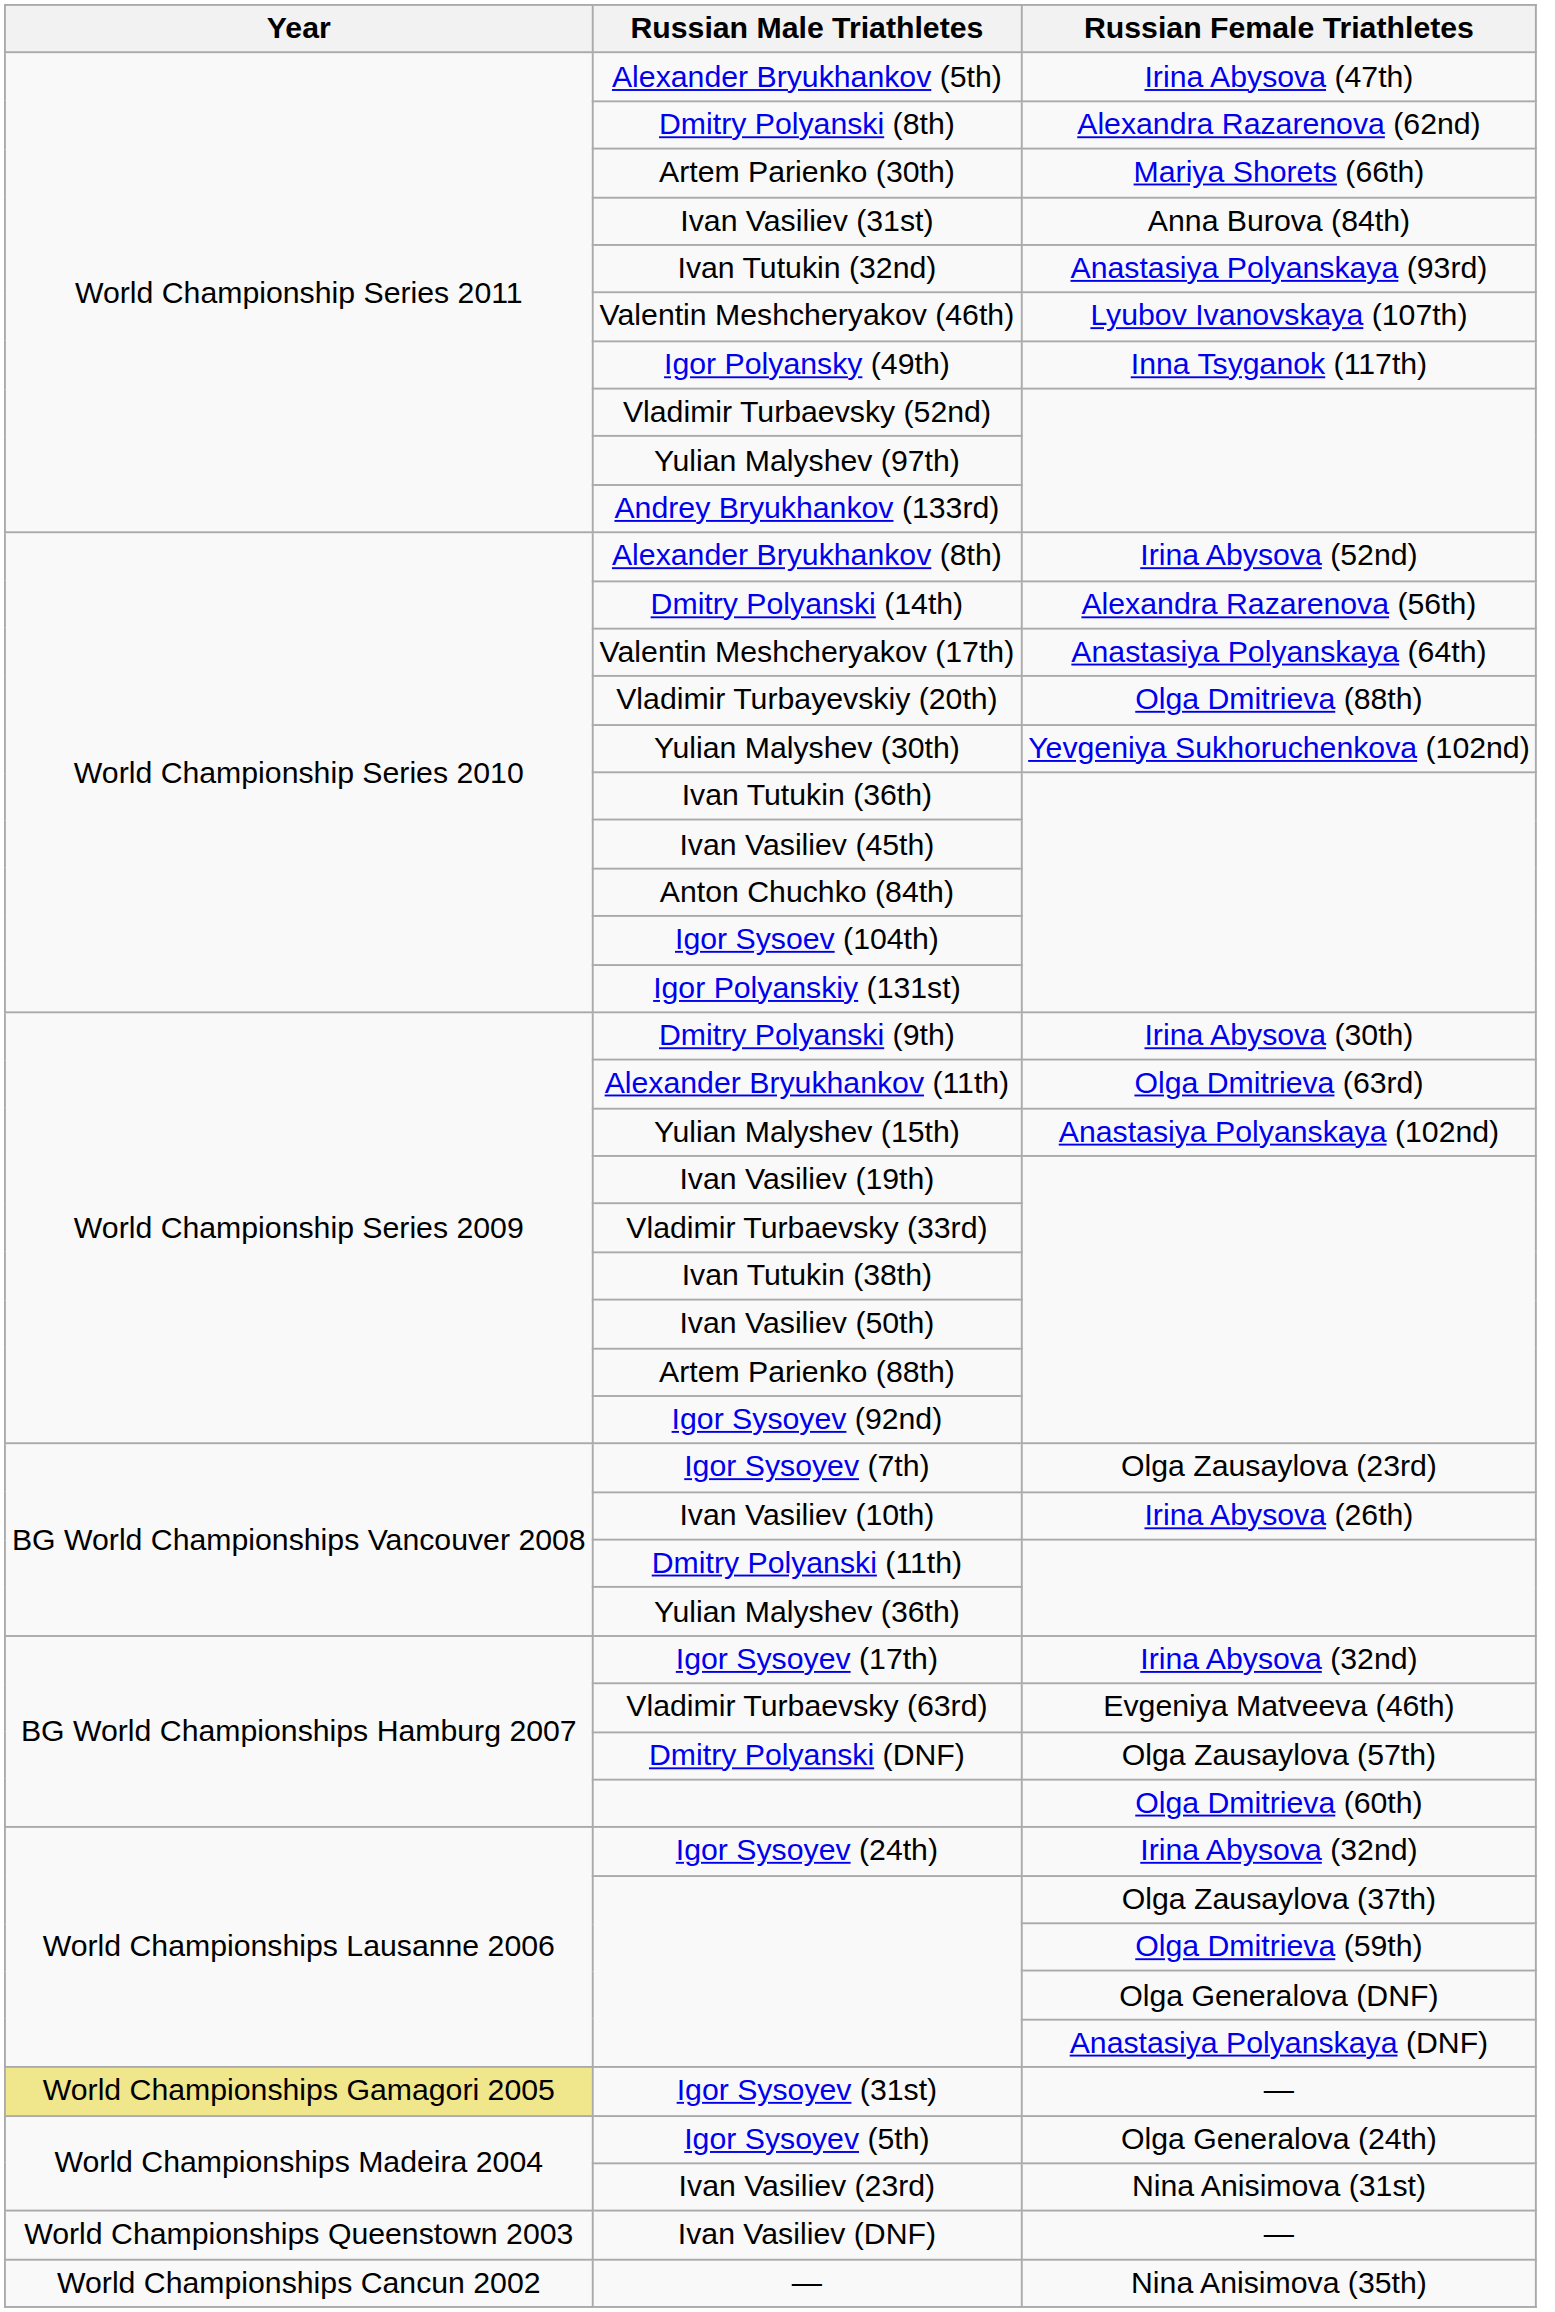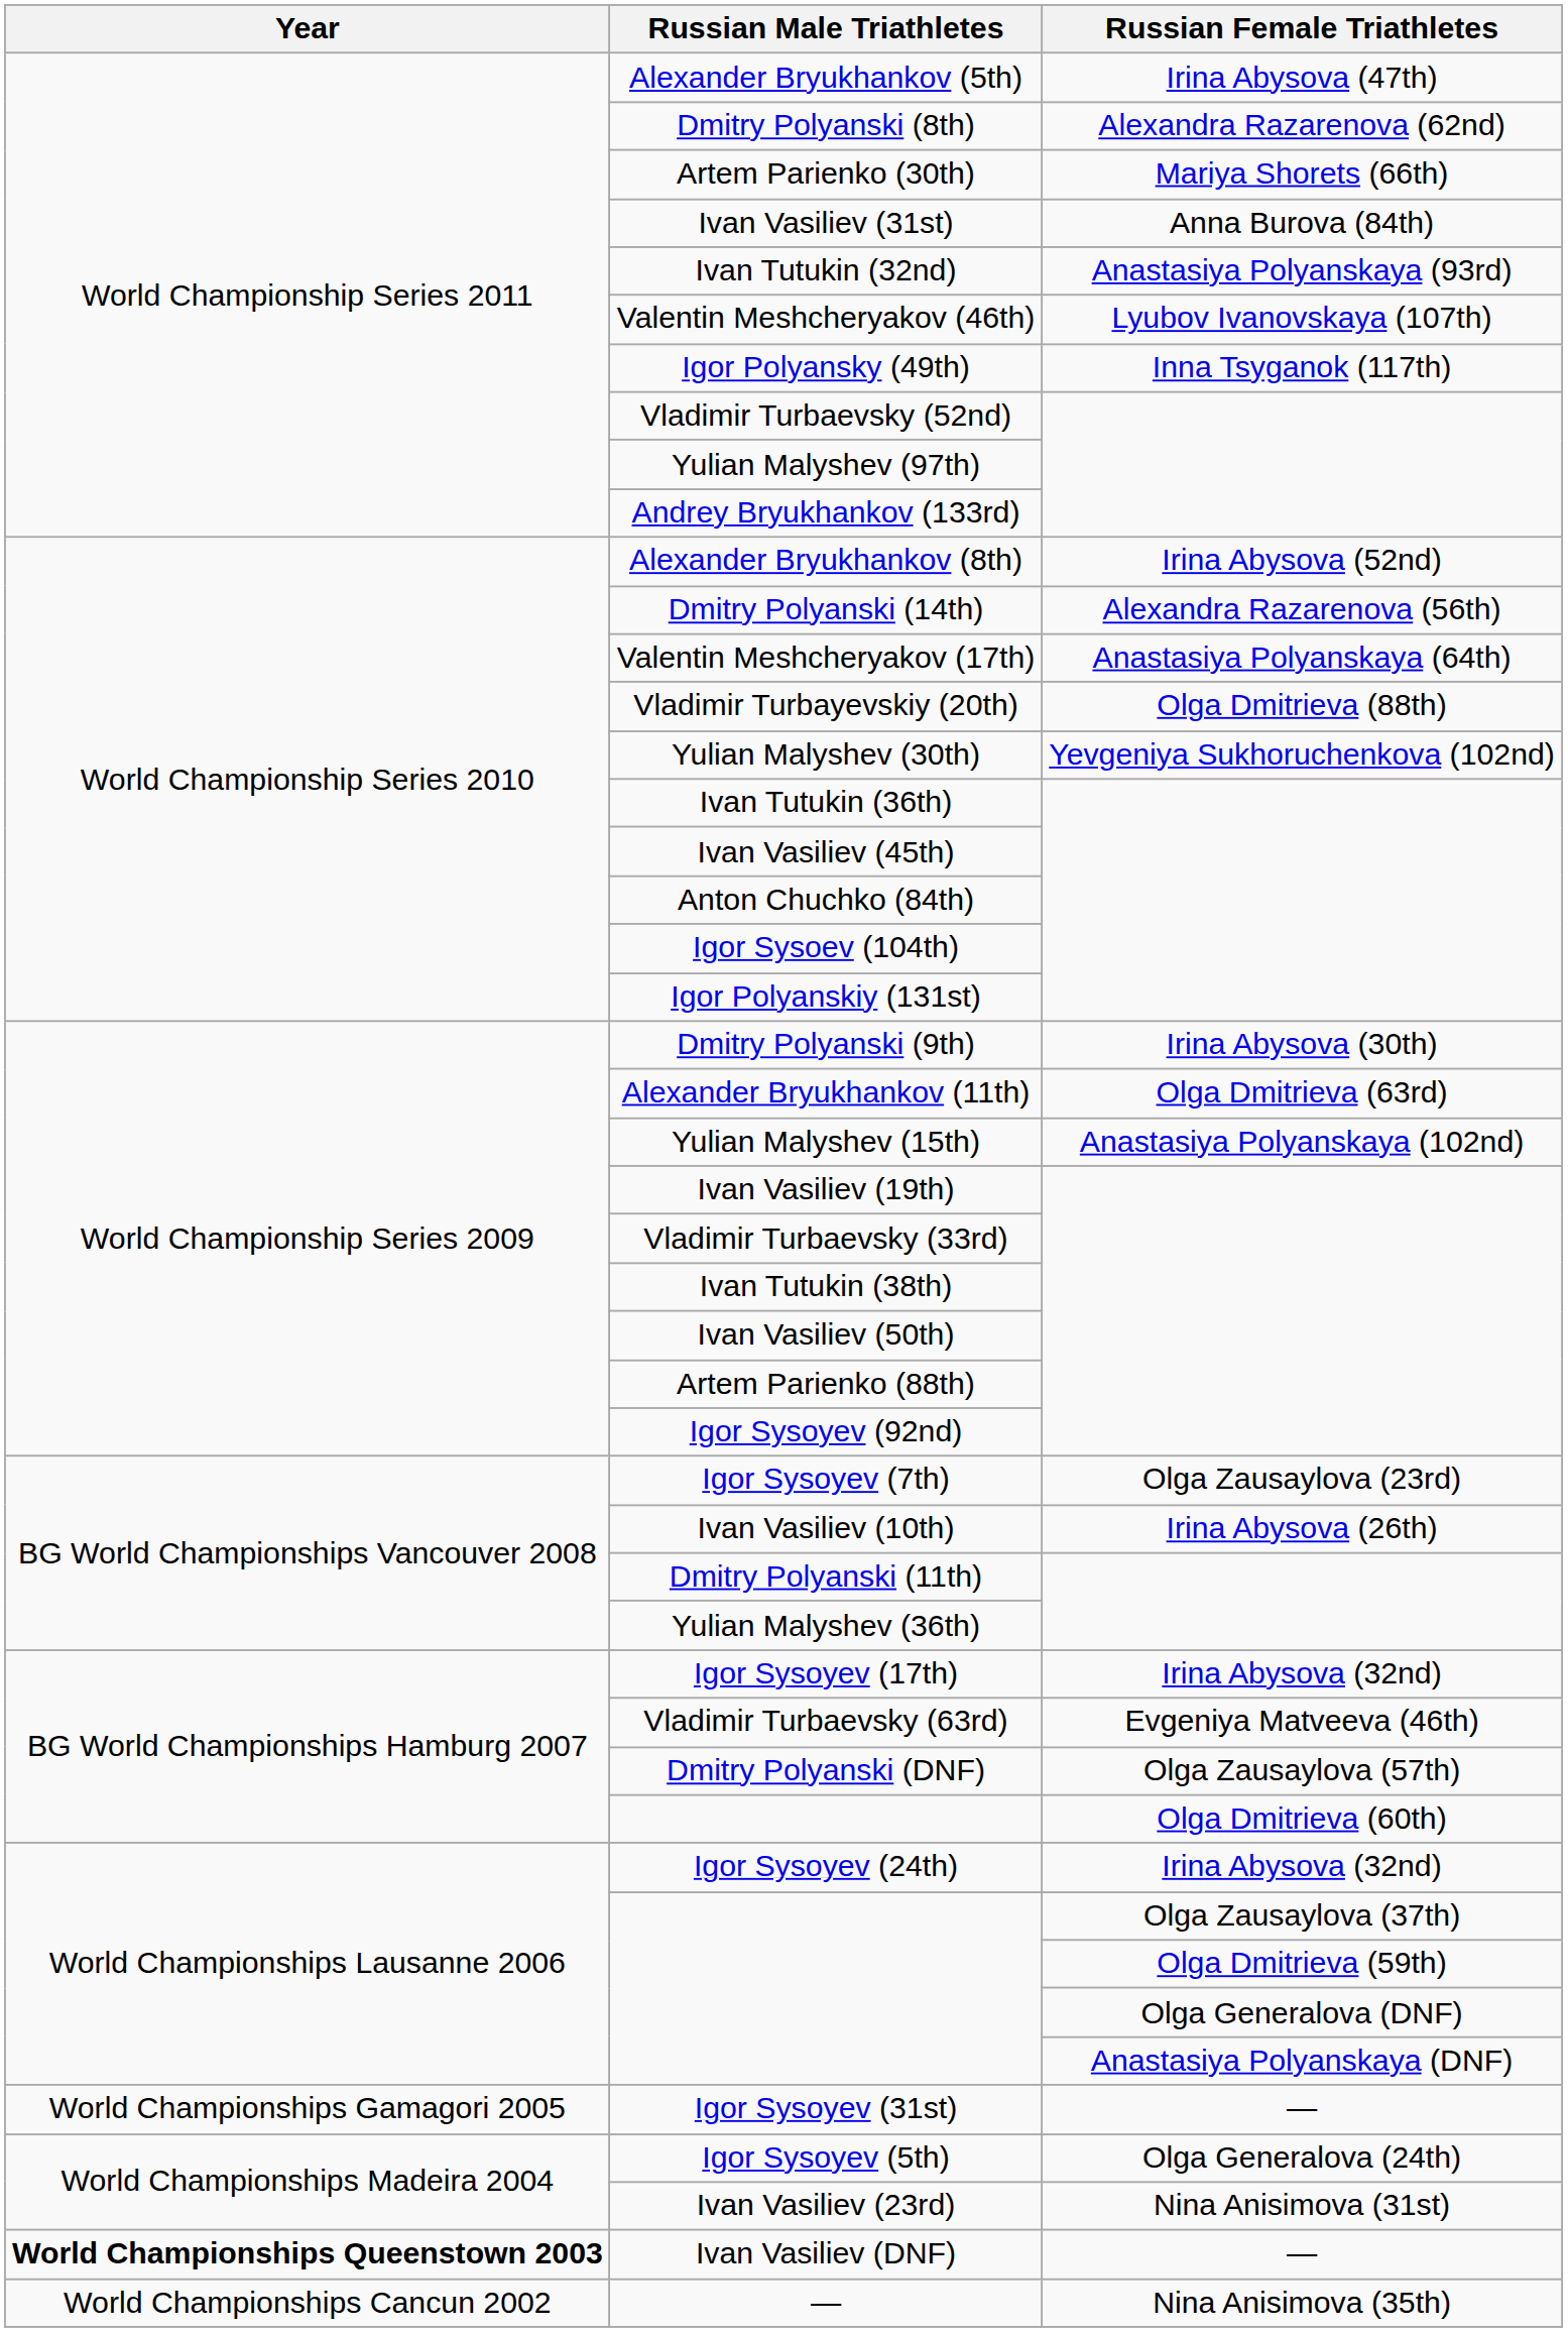Igor Sysoyev (31st) | Year: khaki background -> no background
Ivan Vasiliev (DNF) | Year: normal -> bold
